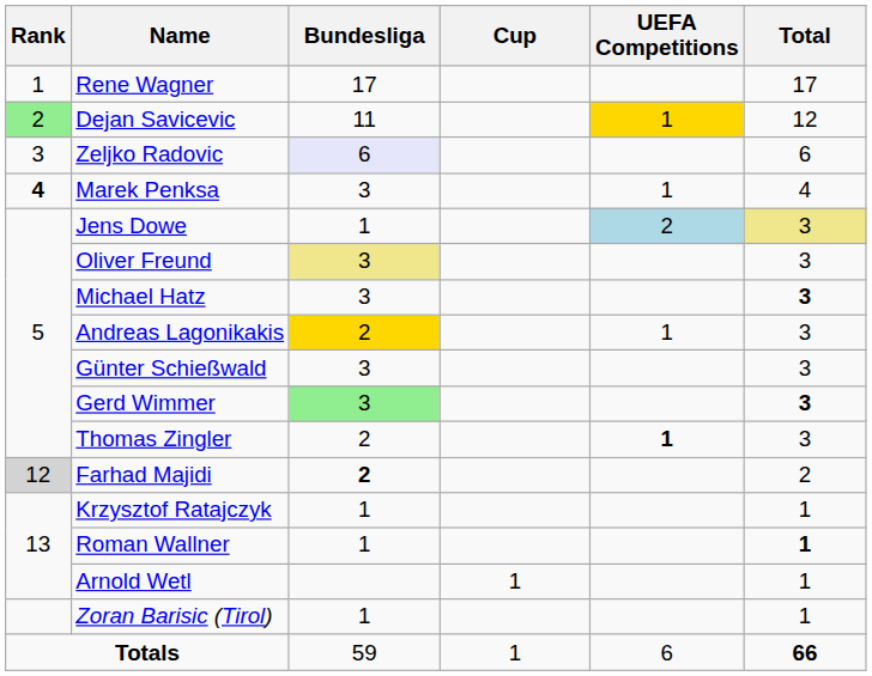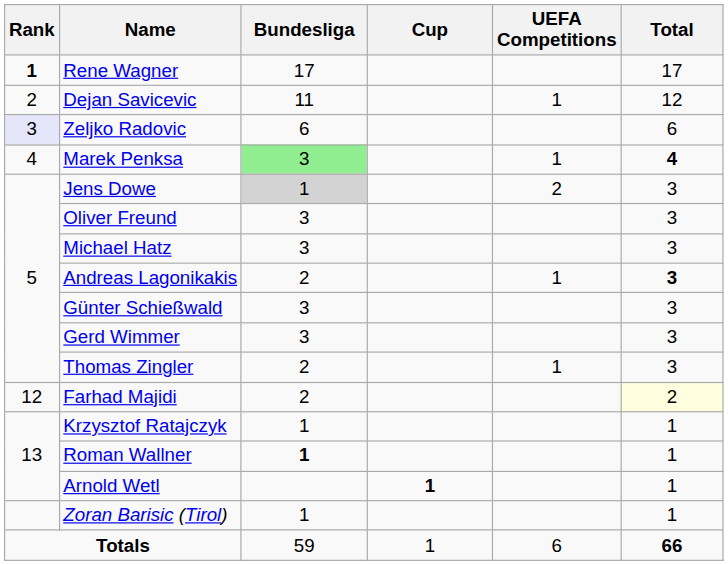Rene Wagner | Rank: normal -> bold
Dejan Savicevic | Rank: lightgreen background -> no background
Dejan Savicevic | UEFA Competitions: gold background -> no background
Zeljko Radovic | Rank: no background -> lavender background
Zeljko Radovic | Bundesliga: lavender background -> no background
Marek Penksa | Rank: bold -> normal
Marek Penksa | Bundesliga: no background -> lightgreen background
Marek Penksa | Total: normal -> bold
Jens Dowe | Bundesliga: no background -> lightgrey background
Jens Dowe | UEFA Competitions: lightblue background -> no background
Jens Dowe | Total: khaki background -> no background
Oliver Freund | Bundesliga: khaki background -> no background
Michael Hatz | Total: bold -> normal
Andreas Lagonikakis | Bundesliga: gold background -> no background
Andreas Lagonikakis | Total: normal -> bold
Gerd Wimmer | Bundesliga: lightgreen background -> no background
Gerd Wimmer | Total: bold -> normal
Thomas Zingler | UEFA Competitions: bold -> normal
Farhad Majidi | Rank: lightgrey background -> no background
Farhad Majidi | Bundesliga: bold -> normal
Farhad Majidi | Total: no background -> lightyellow background
Roman Wallner | Bundesliga: normal -> bold
Roman Wallner | Total: bold -> normal
Arnold Wetl | Cup: normal -> bold
